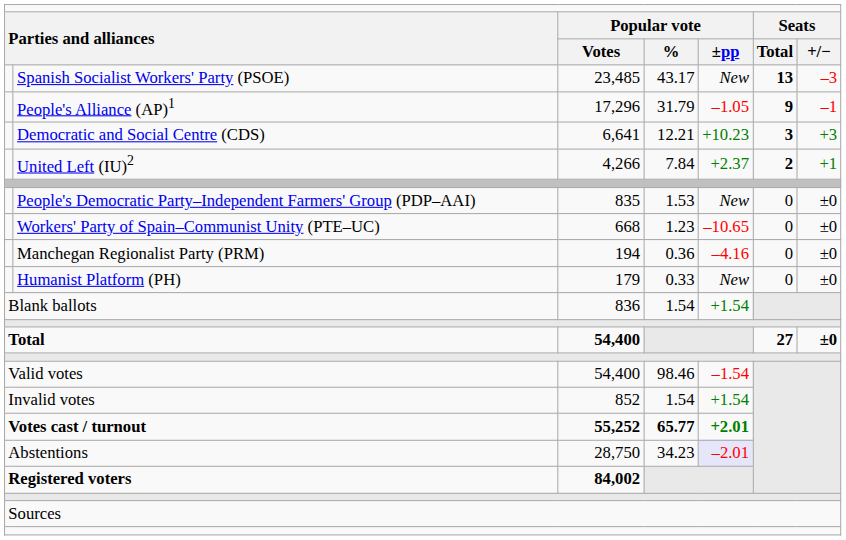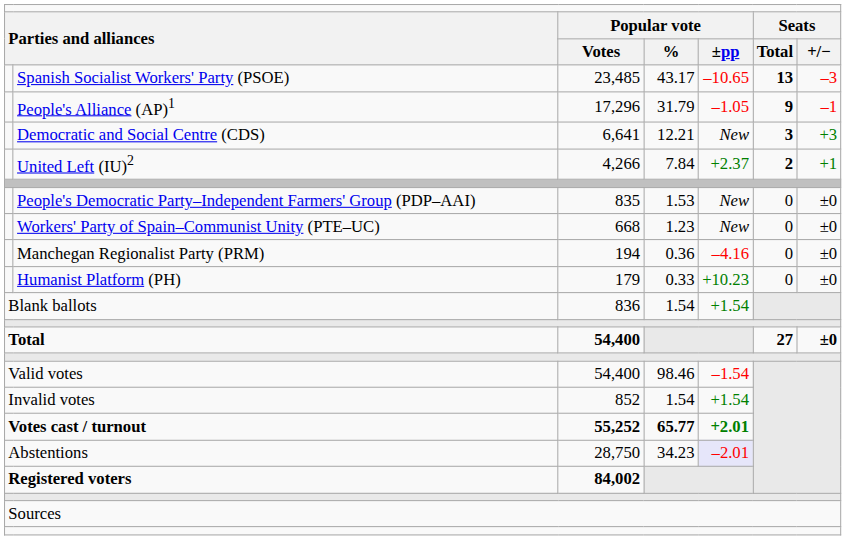Spanish Socialist Workers' Party (PSOE) | column 5: New -> –10.65
Democratic and Social Centre (CDS) | column 5: +10.23 -> New
Workers' Party of Spain–Communist Unity (PTE–UC) | column 5: –10.65 -> New
Humanist Platform (PH) | column 5: New -> +10.23
